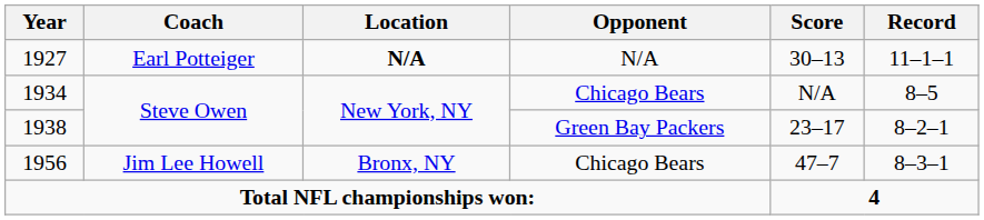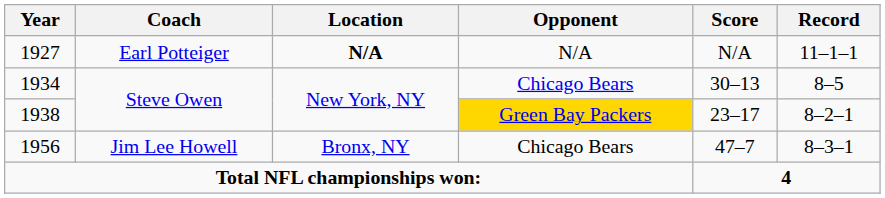1927 | Score: 30–13 -> N/A
1934 | Score: N/A -> 30–13
1938 | Opponent: no background -> gold background
